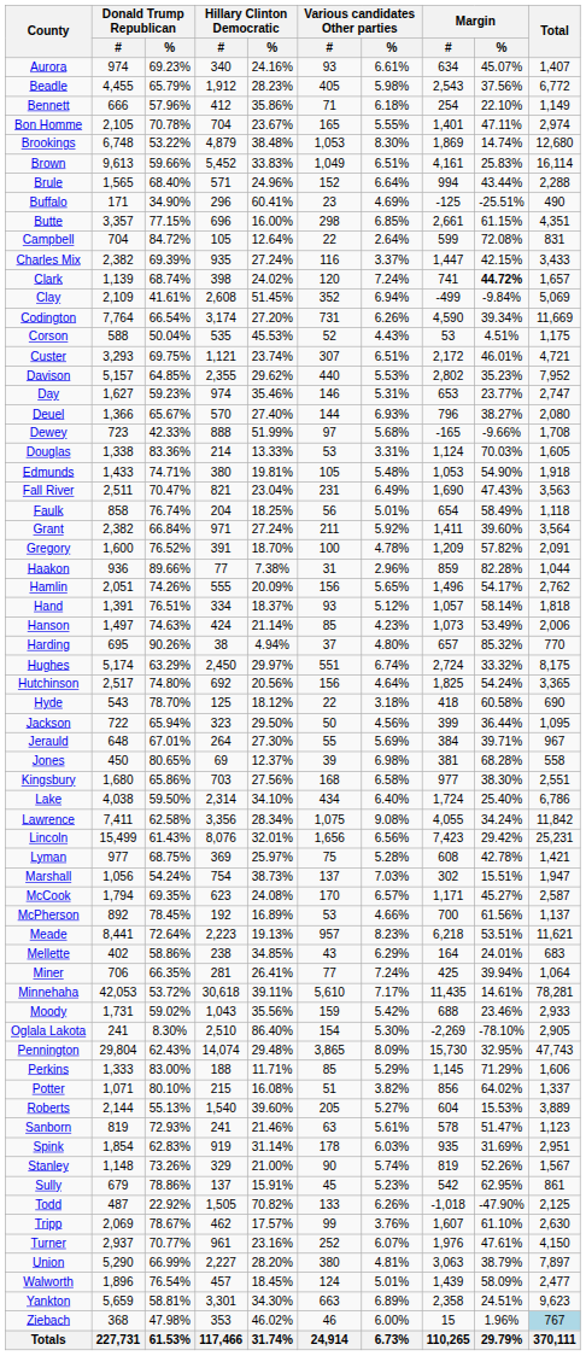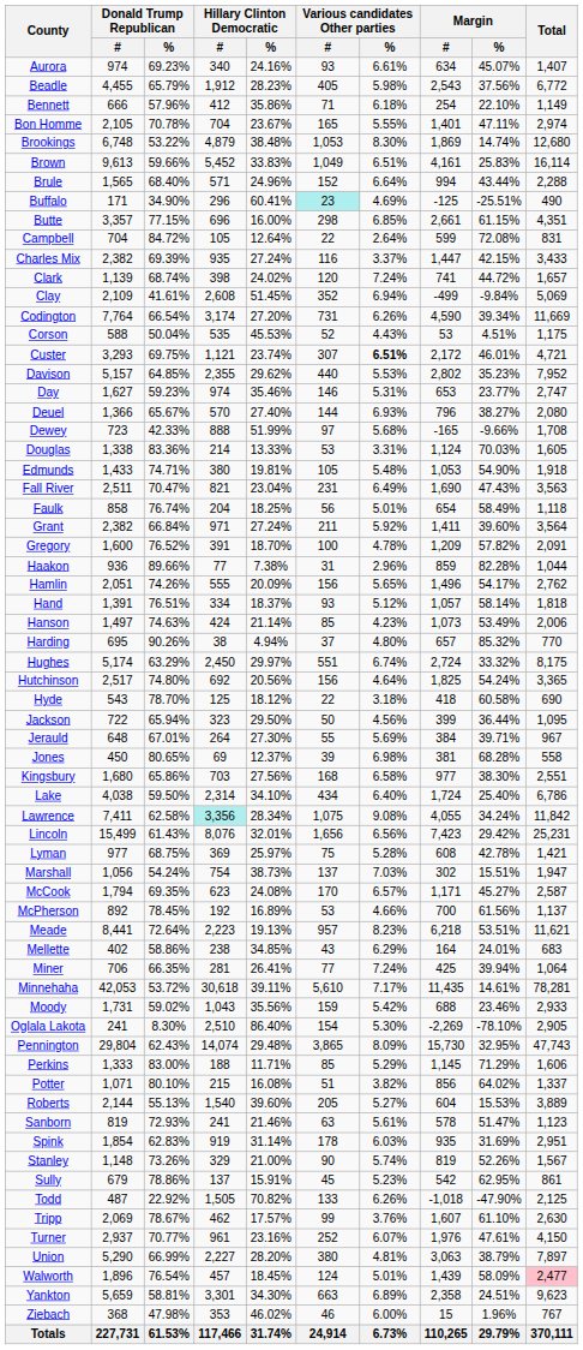Buffalo | Various candidates Other parties / #: no background -> paleturquoise background
Clark | Margin / %: bold -> normal
Custer | Various candidates Other parties / %: normal -> bold
Lawrence | Hillary Clinton Democratic / #: no background -> paleturquoise background
Walworth | Total: no background -> pink background
Ziebach | Total: lightblue background -> no background
